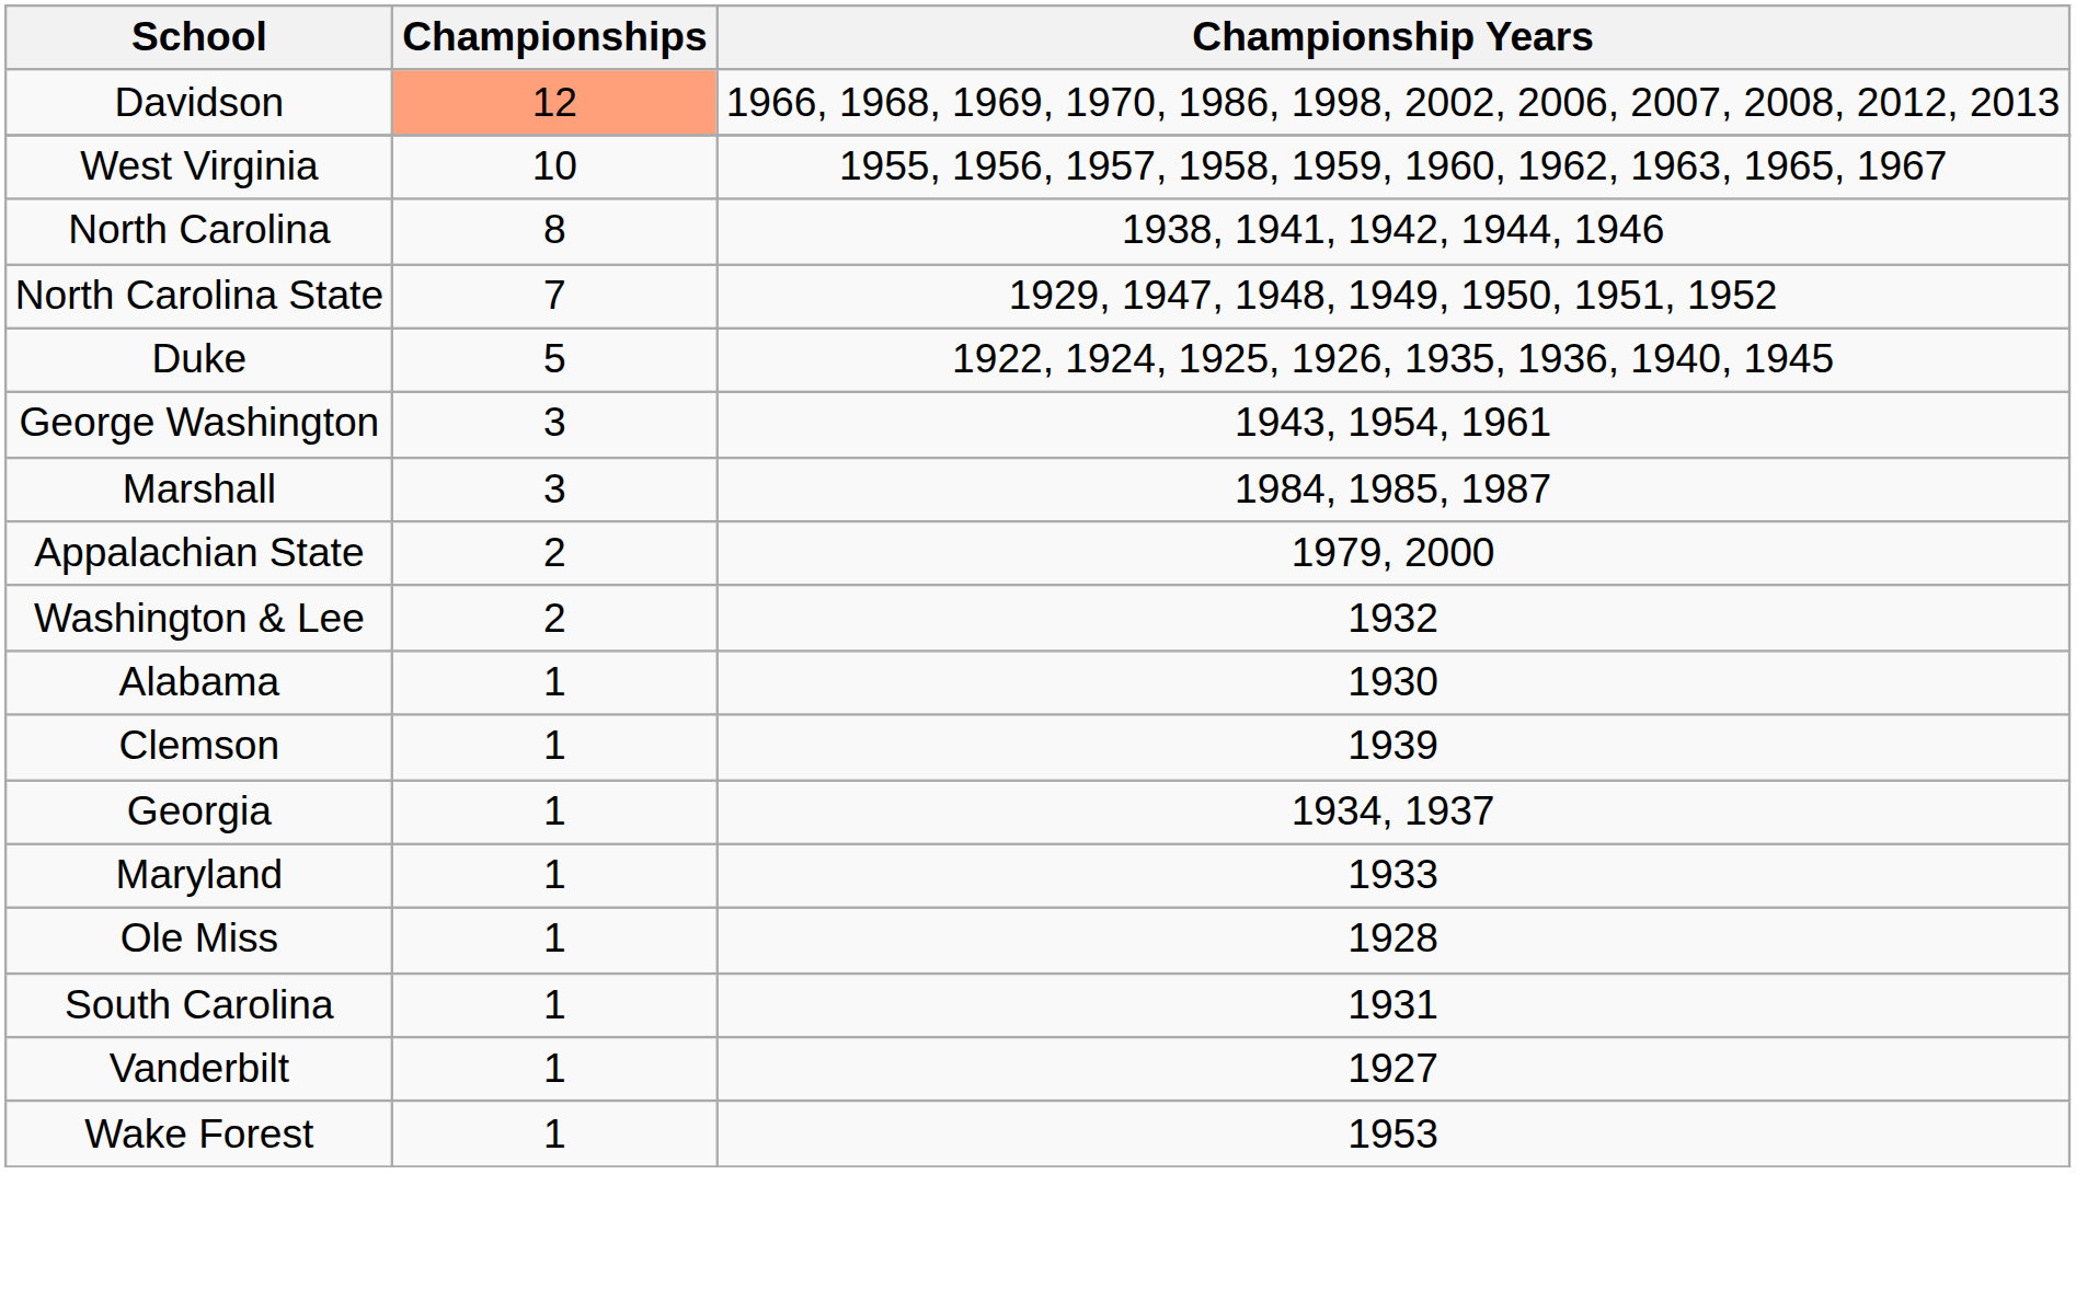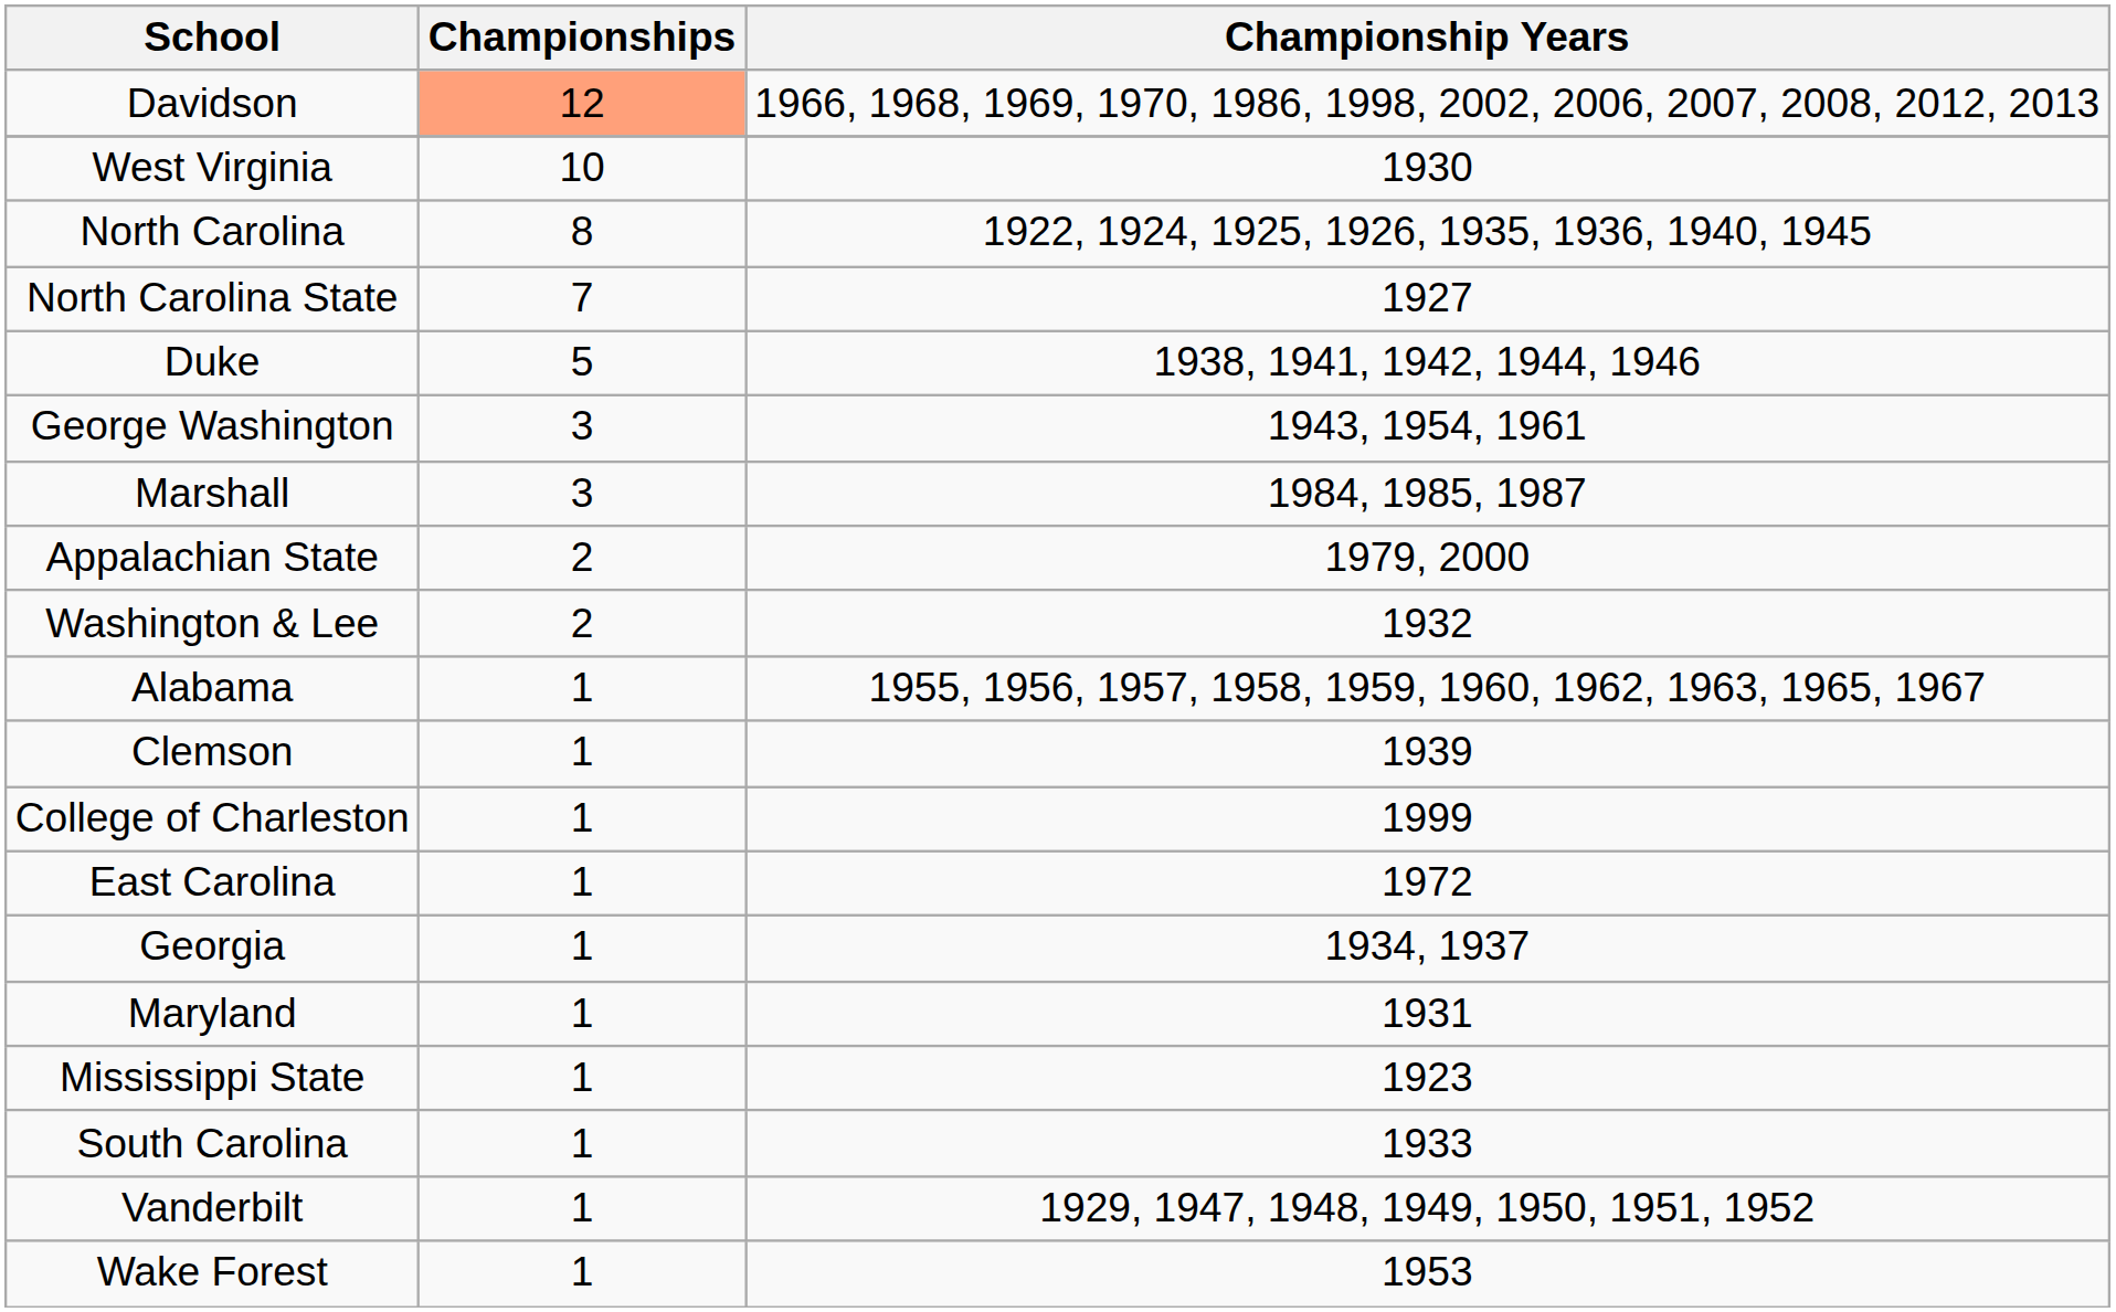West Virginia | Championship Years: 1955, 1956, 1957, 1958, 1959, 1960, 1962, 1963, 1965, 1967 -> 1930
North Carolina | Championship Years: 1938, 1941, 1942, 1944, 1946 -> 1922, 1924, 1925, 1926, 1935, 1936, 1940, 1945
North Carolina State | Championship Years: 1929, 1947, 1948, 1949, 1950, 1951, 1952 -> 1927
Duke | Championship Years: 1922, 1924, 1925, 1926, 1935, 1936, 1940, 1945 -> 1938, 1941, 1942, 1944, 1946
Alabama | Championship Years: 1930 -> 1955, 1956, 1957, 1958, 1959, 1960, 1962, 1963, 1965, 1967
+ row: College of Charleston | 1 | 1999
+ row: East Carolina | 1 | 1972
Maryland | Championship Years: 1933 -> 1931
+ row: Mississippi State | 1 | 1923
- row: Ole Miss | 1 | 1928
South Carolina | Championship Years: 1931 -> 1933
Vanderbilt | Championship Years: 1927 -> 1929, 1947, 1948, 1949, 1950, 1951, 1952
